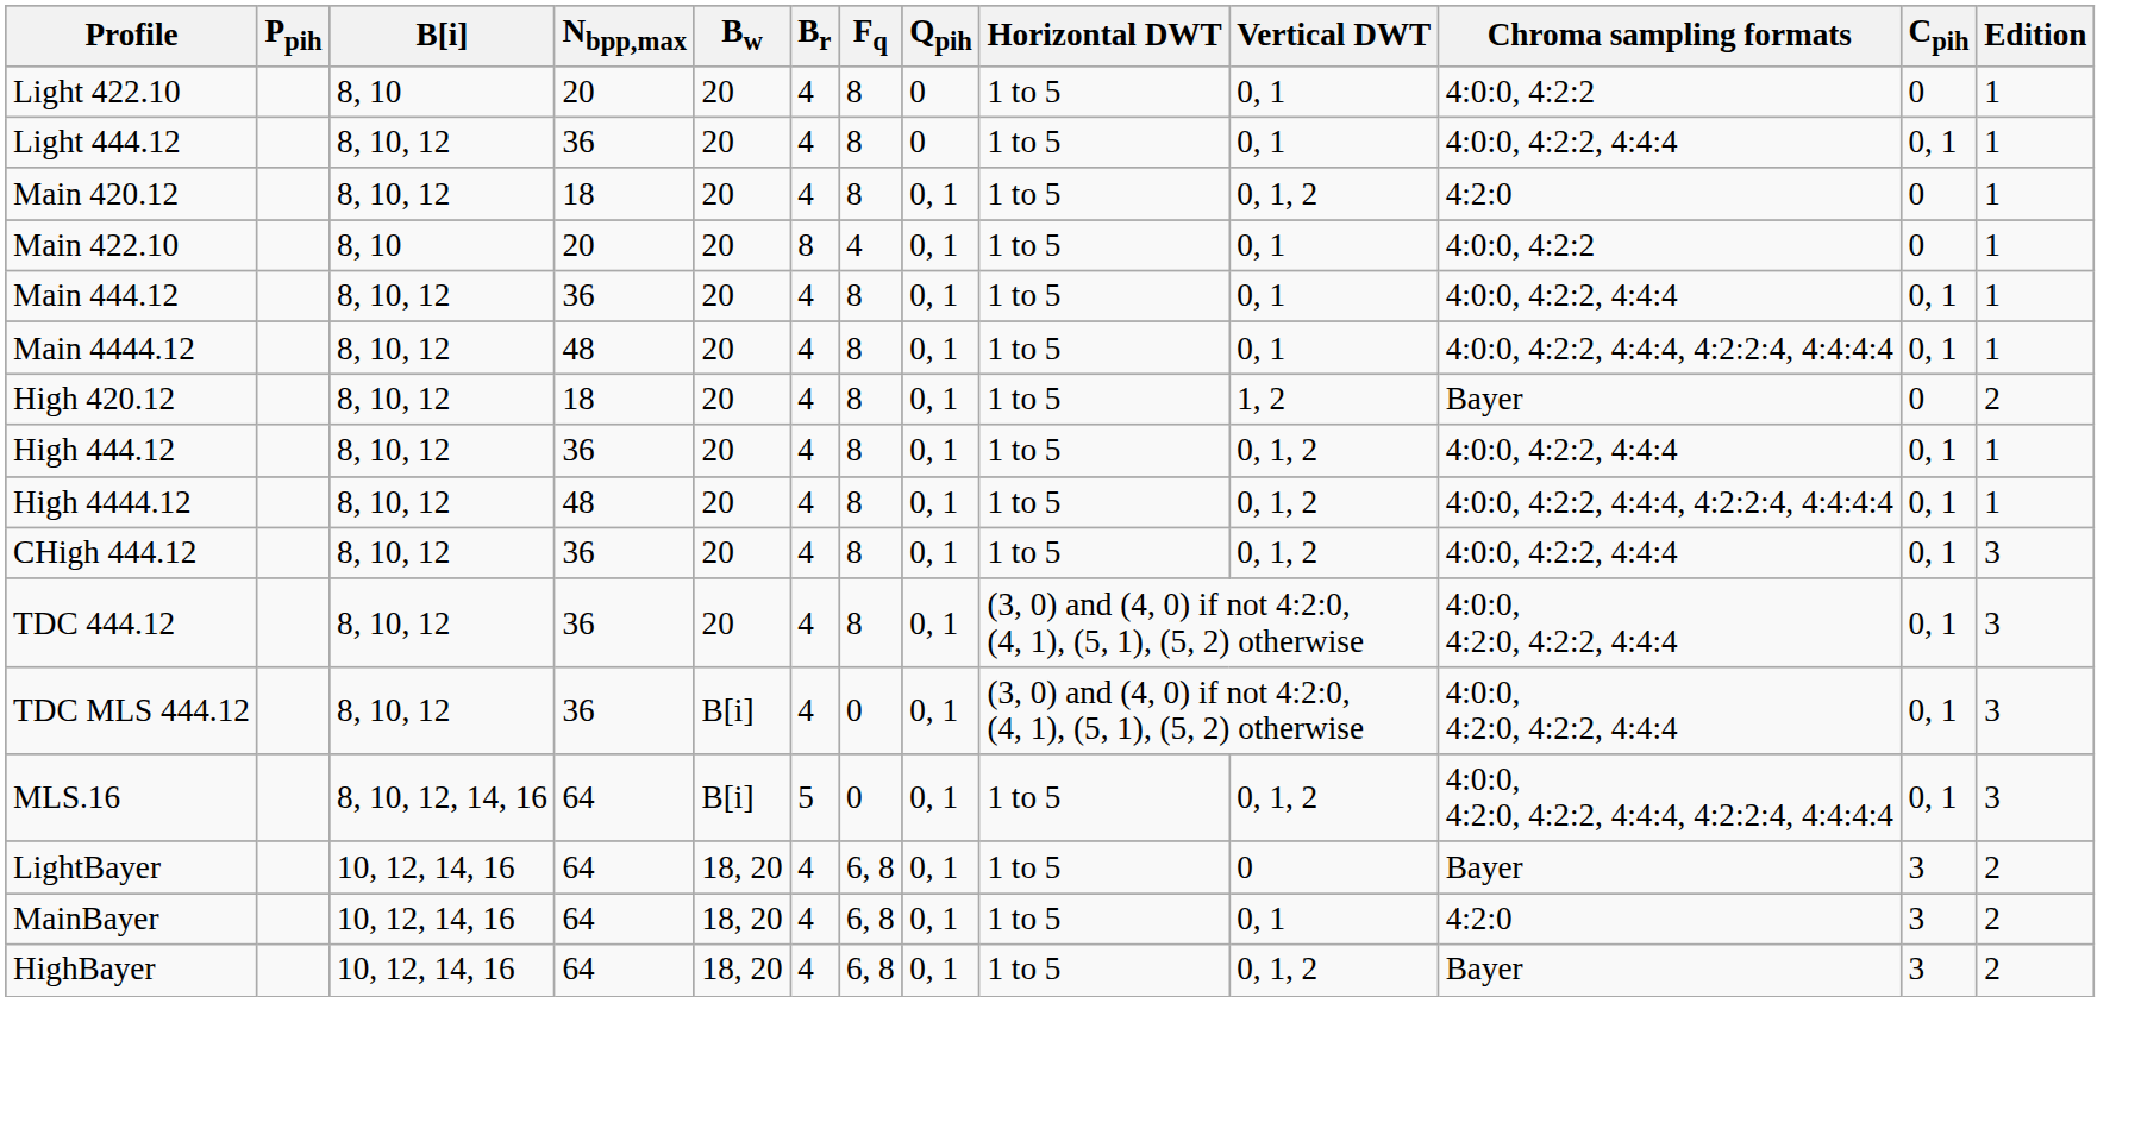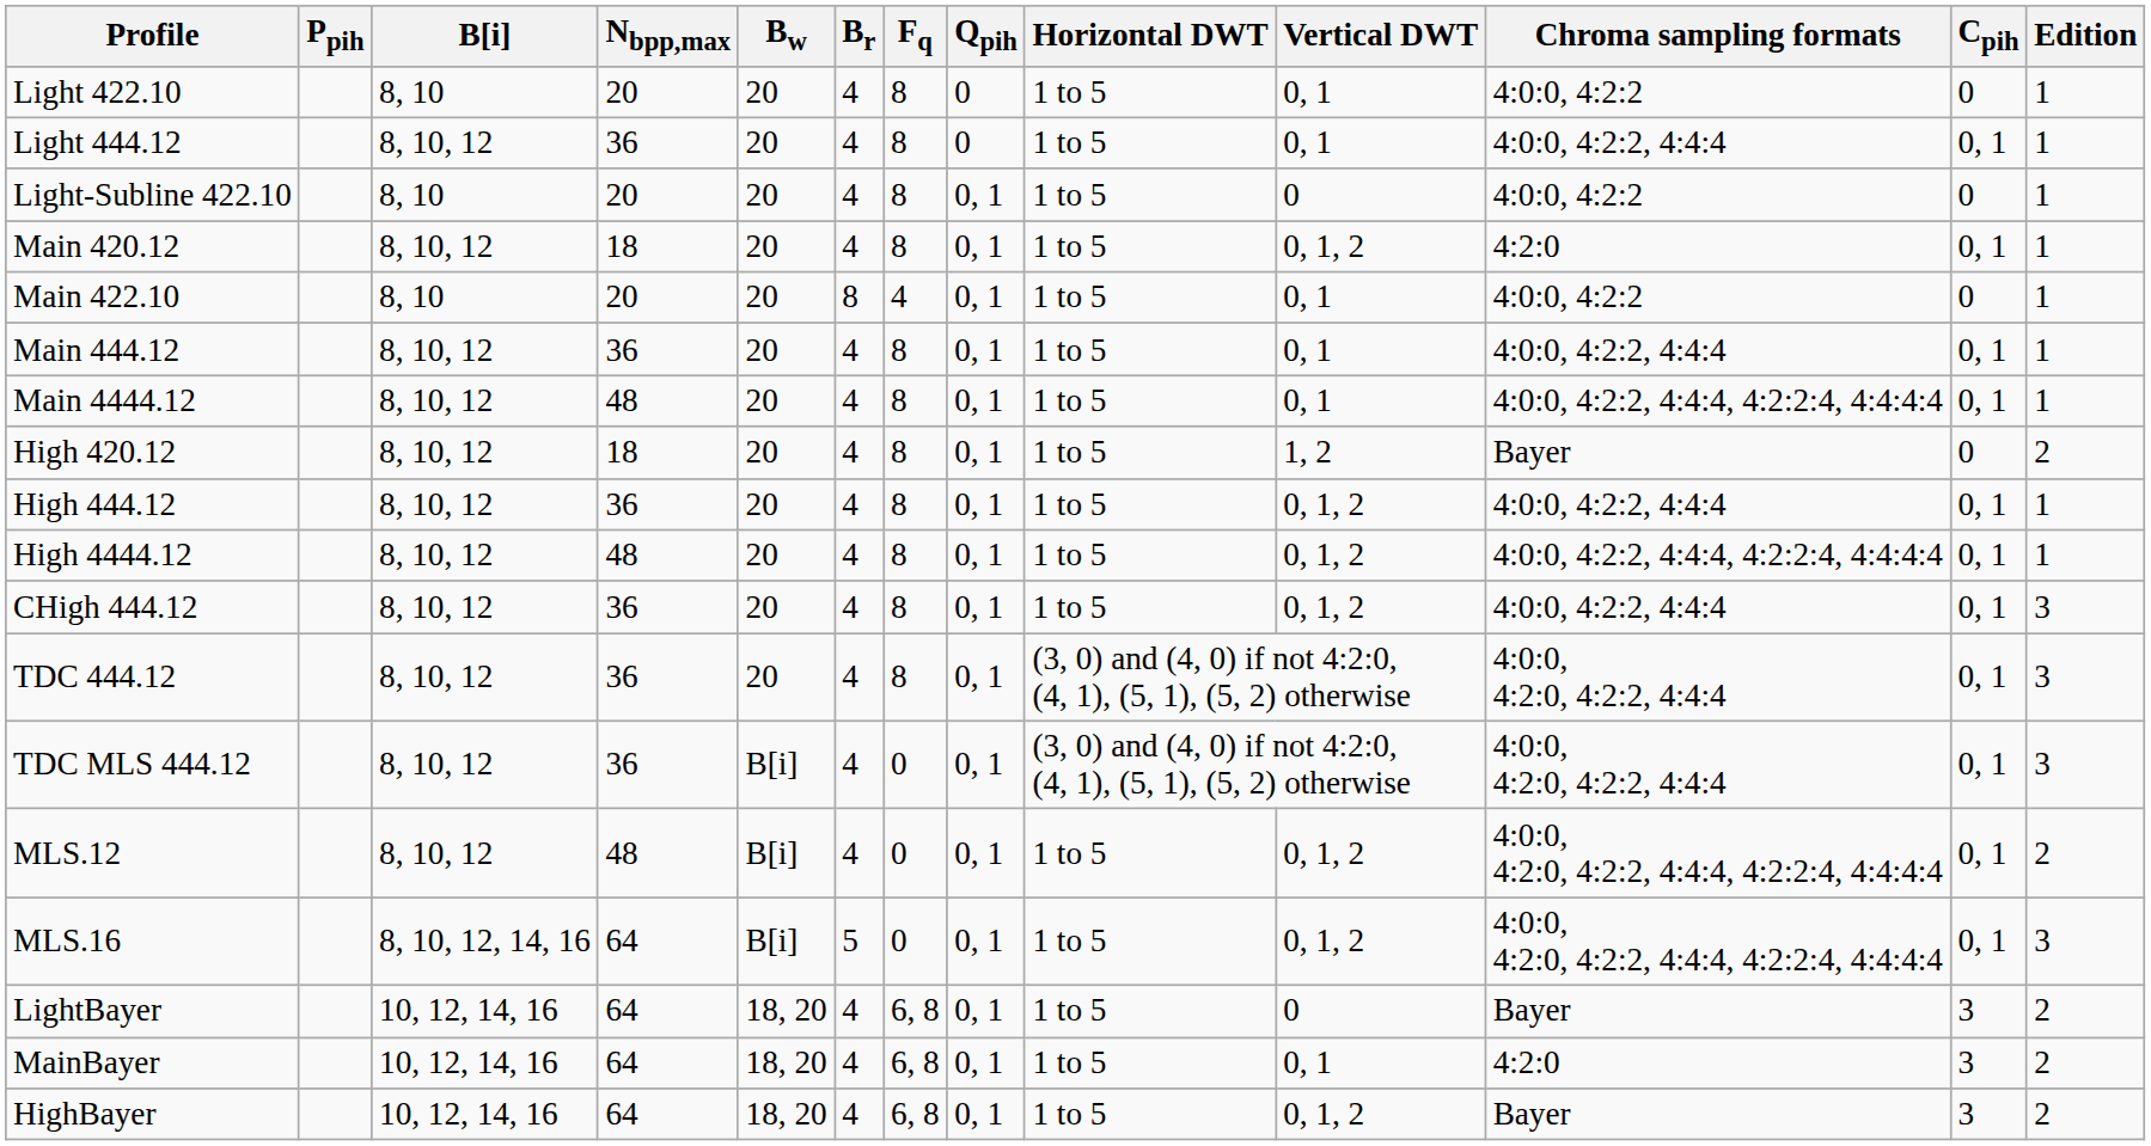+ row: Light-Subline 422.10 | 8, 10 | 20 | 20 | 4 | 8 | 0, 1 | 1 to 5 | 0 | 4:0:0, 4:2:2 | 0 | 1
Main 420.12 | Cpih: 0 -> 0, 1
+ row: MLS.12 | 8, 10, 12 | 48 | B[i] | 4 | 0 | 0, 1 | 1 to 5 | 0, 1, 2 | 4:0:0, 4:2:0, 4:2:2, 4:4:4, 4:2:2:4, 4:4:4:4 | 0, 1 | 2
